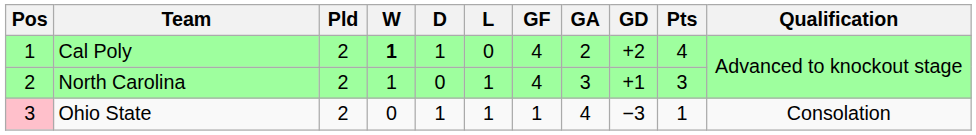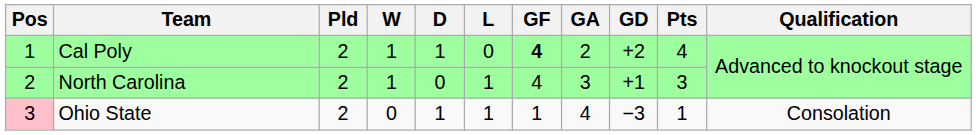Cal Poly | W: bold -> normal
Cal Poly | GF: normal -> bold
